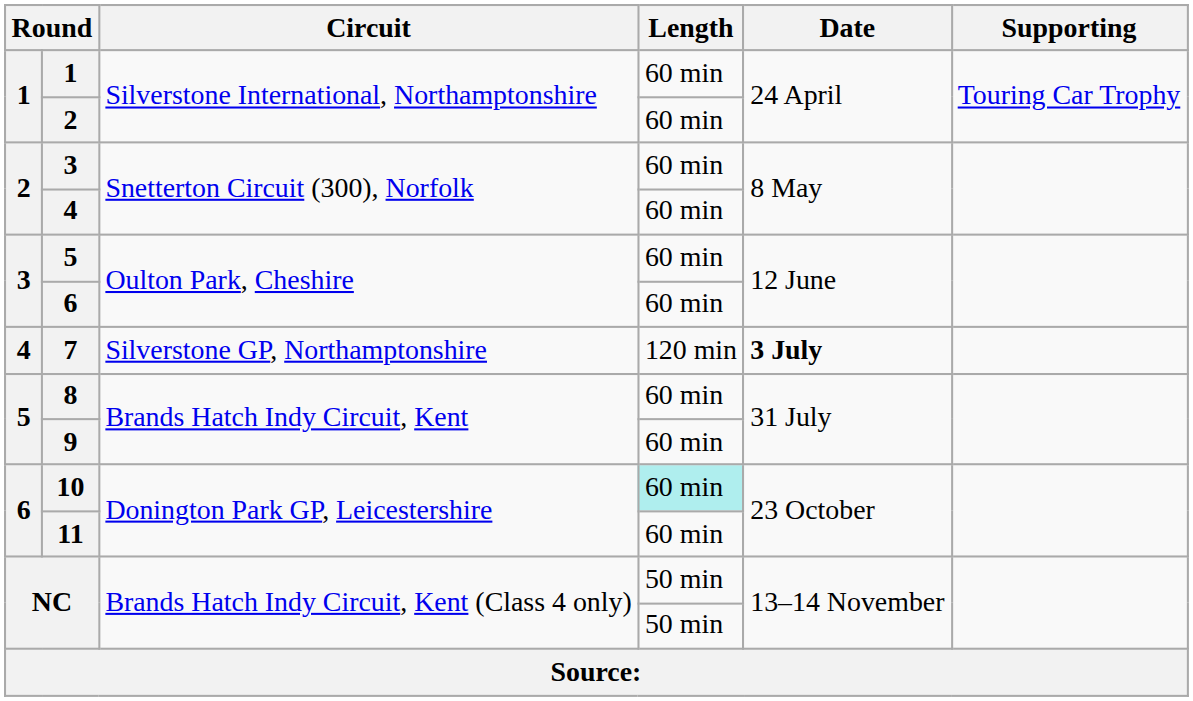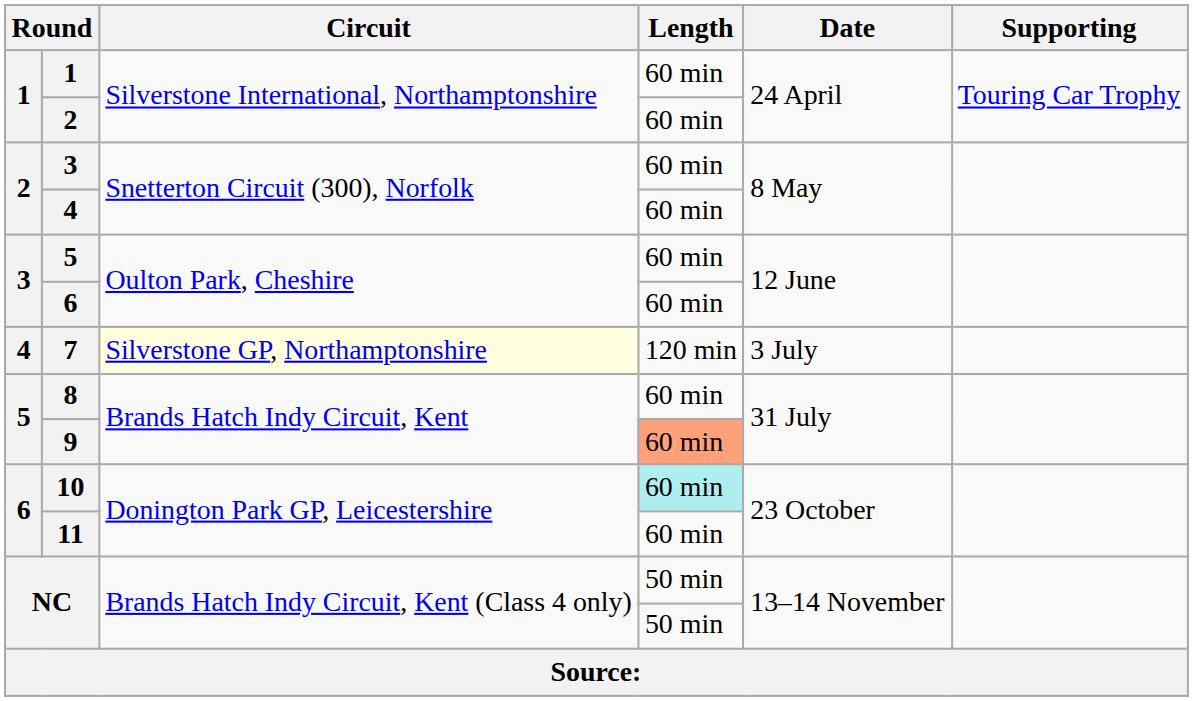7 | Circuit: no background -> lightyellow background
7 | Date: bold -> normal
9 | Length: no background -> lightsalmon background
